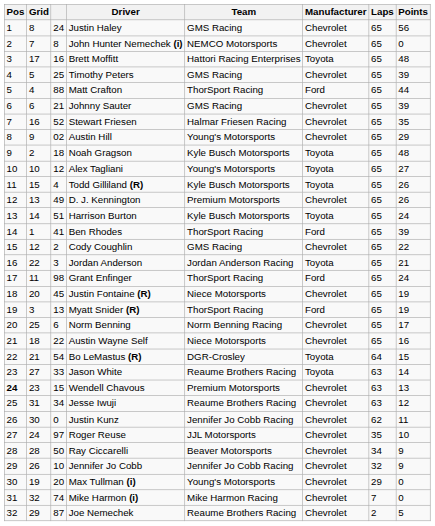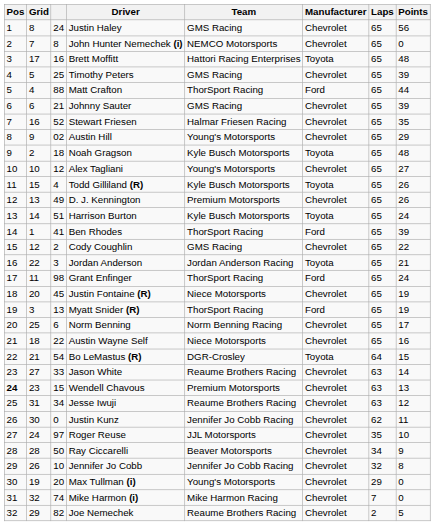Alex Tagliani | Manufacturer: Toyota -> Chevrolet
Jason White | Manufacturer: Toyota -> Chevrolet
Jennifer Jo Cobb | Points: 9 -> 8
Joe Nemechek | column 3: 87 -> 82
